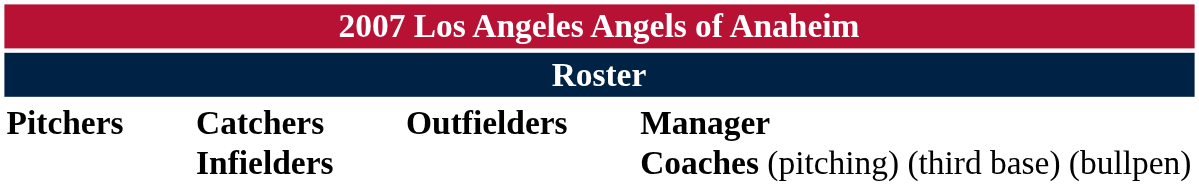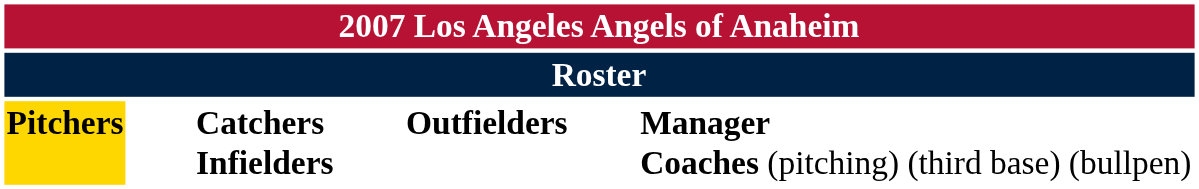Pitchers | column 1: no background -> gold background
